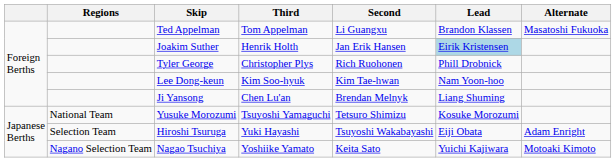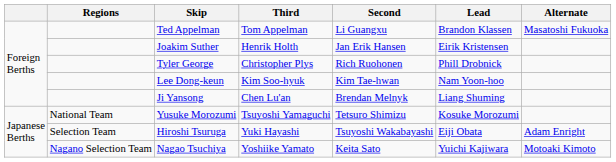Joakim Suther | Lead: lightblue background -> no background
